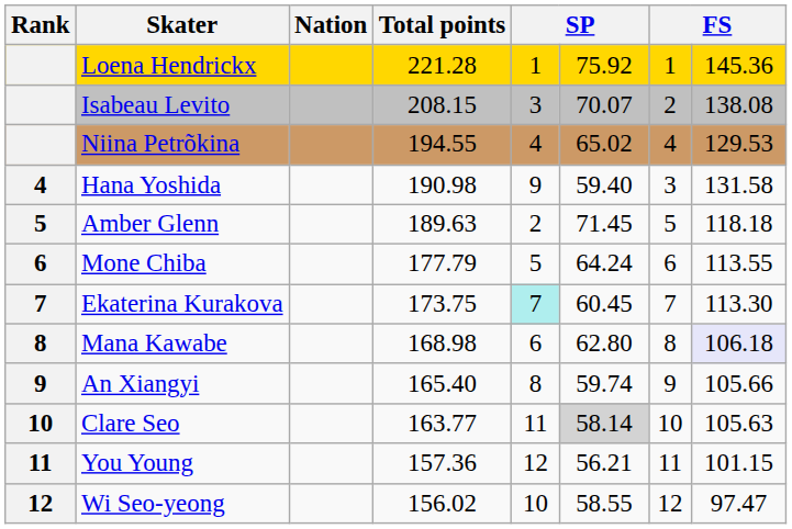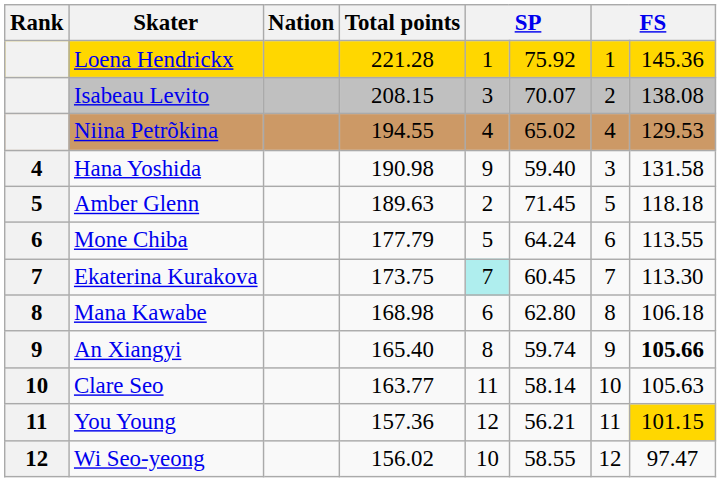Mana Kawabe | column 8: lavender background -> no background
An Xiangyi | column 8: normal -> bold
Clare Seo | column 6: lightgrey background -> no background
You Young | column 8: no background -> gold background
